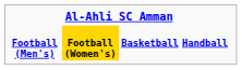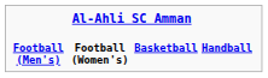Football (Men's) | column 2: gold background -> no background
